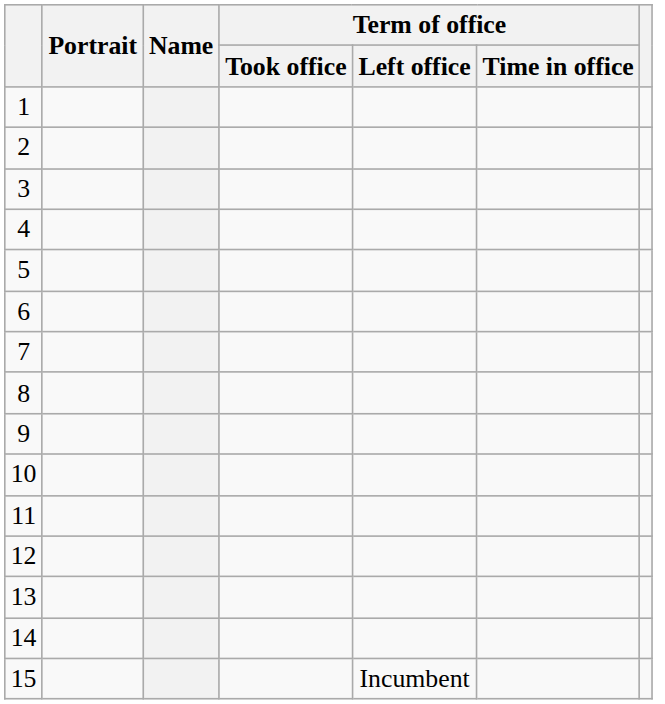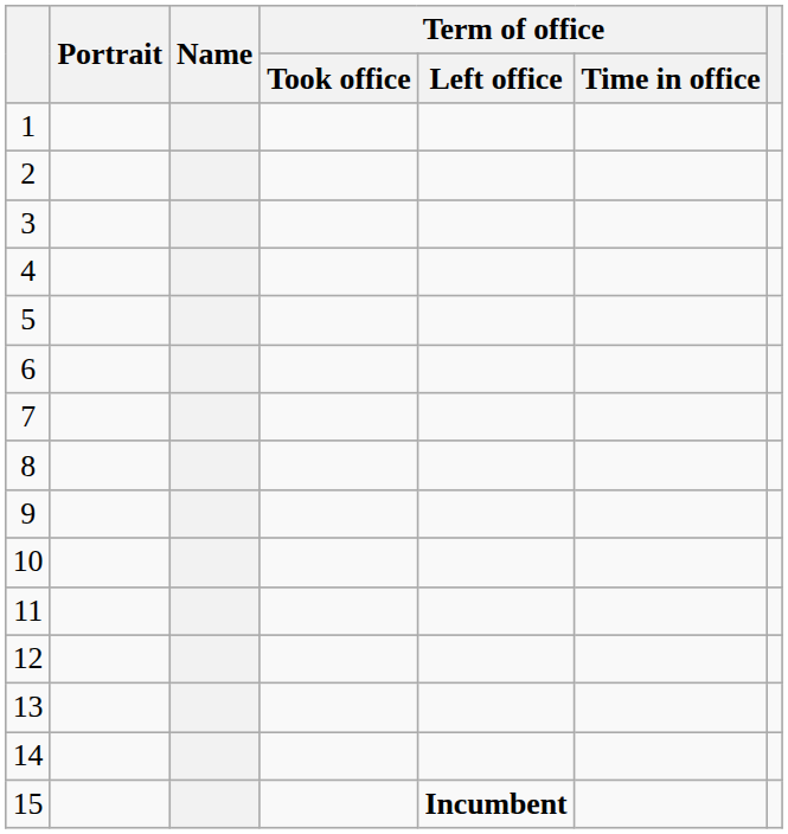15 | Term of office / Left office: normal -> bold
